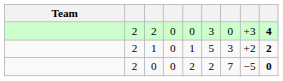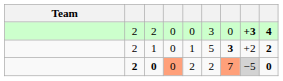row 2 | column 8: normal -> bold
row 3 | column 7: normal -> bold
row 4 | column 2: normal -> bold
row 4 | column 3: normal -> bold
row 4 | column 4: no background -> lightsalmon background
row 4 | column 7: no background -> lightsalmon background
row 4 | column 8: no background -> lightgrey background
